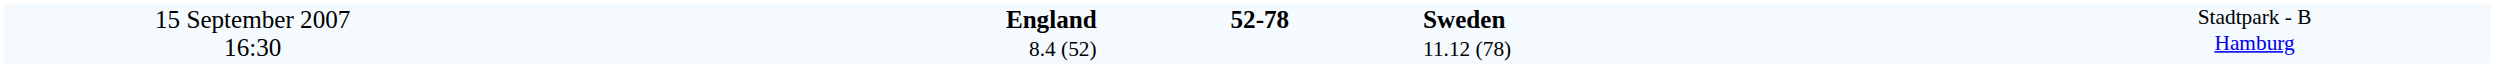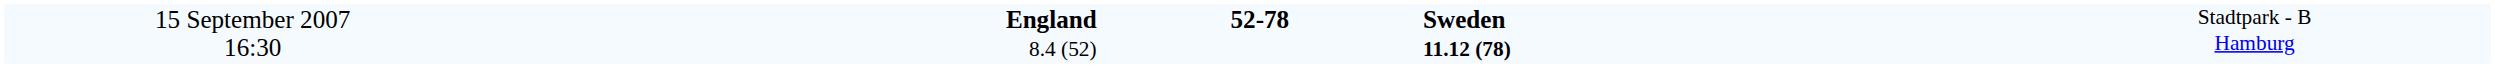8.4 (52) | column 4: normal -> bold
